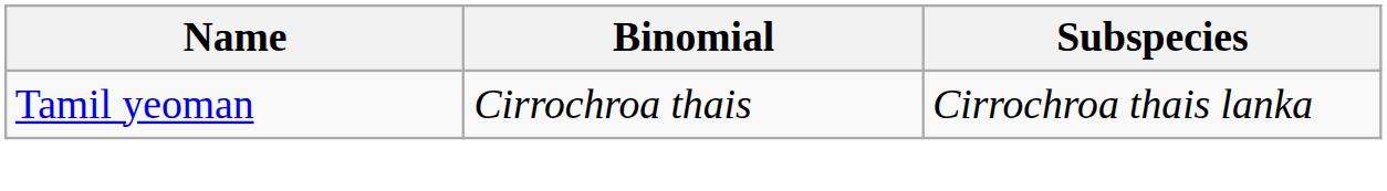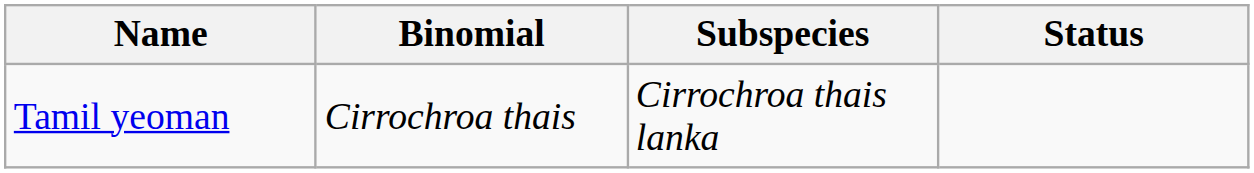+ column: Status
